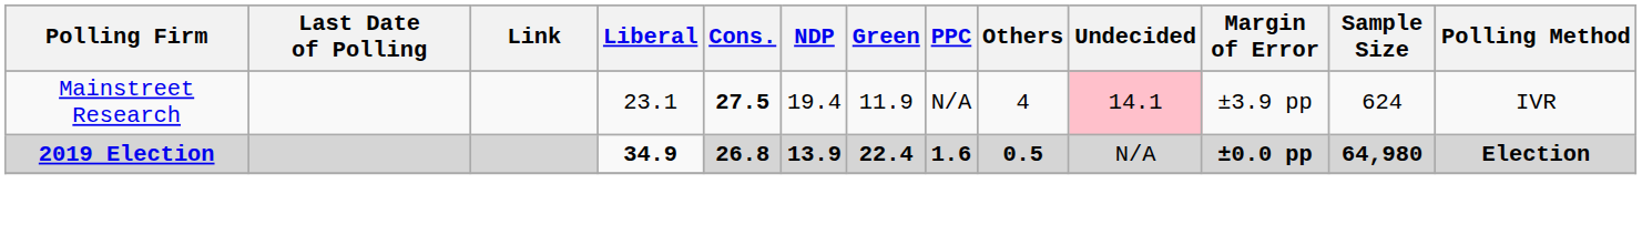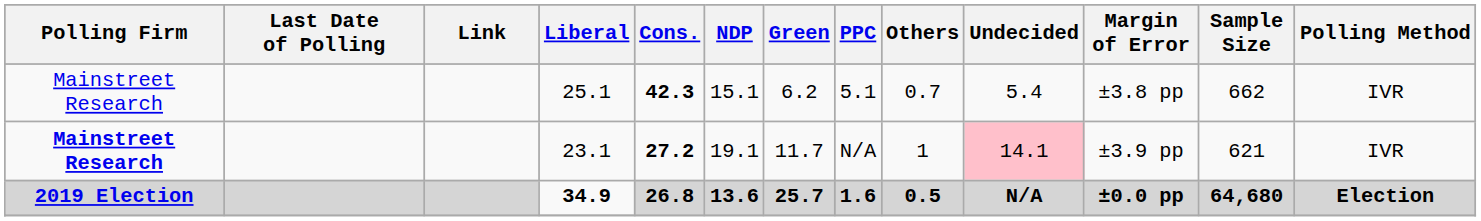+ row: Mainstreet Research | 25.1 | 42.3 | 15.1 | 6.2 | 5.1 | 0.7 | 5.4 | ±3.8 pp | 662 | IVR
23.1 | Polling Firm: normal -> bold
23.1 | Cons.: 27.5 -> 27.2
23.1 | NDP: 19.4 -> 19.1
23.1 | Green: 11.9 -> 11.7
23.1 | Others: 4 -> 1
23.1 | Sample Size: 624 -> 621
34.9 | NDP: 13.9 -> 13.6
34.9 | Green: 22.4 -> 25.7
34.9 | Undecided: normal -> bold
34.9 | Sample Size: 64,980 -> 64,680
